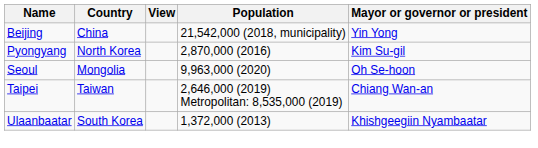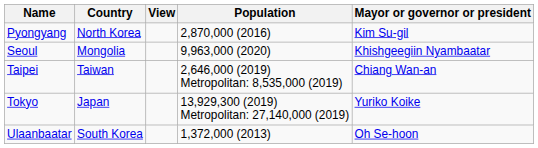- row: Beijing | China | 21,542,000 (2018, municipality) | Yin Yong
Seoul | Mayor or governor or president: Oh Se-hoon -> Khishgeegiin Nyambaatar
+ row: Tokyo | Japan | 13,929,300 (2019) Metropolitan: 27,140,000 (2019) | Yuriko Koike
Ulaanbaatar | Mayor or governor or president: Khishgeegiin Nyambaatar -> Oh Se-hoon
